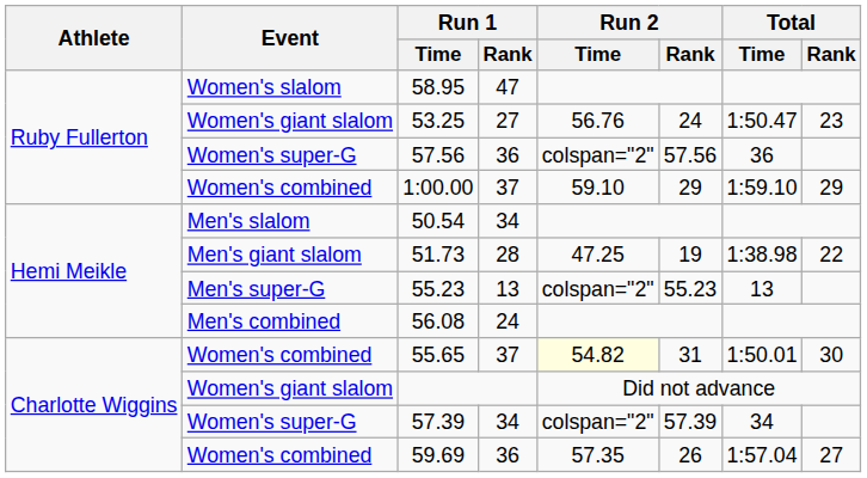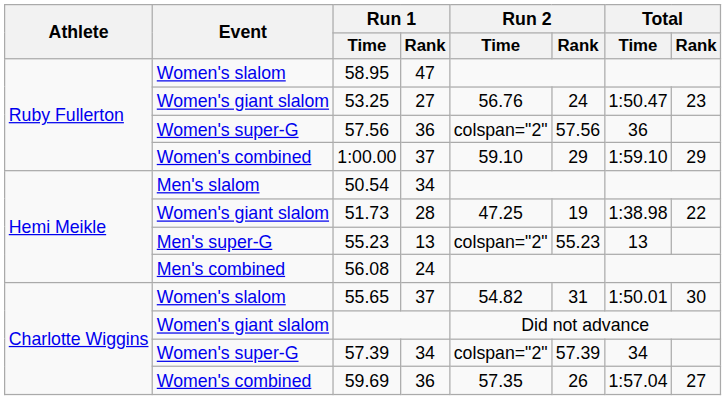51.73 | Event: Men's giant slalom -> Women's giant slalom
55.65 | Event: Women's combined -> Women's slalom
55.65 | Run 2 / Time: lightyellow background -> no background
